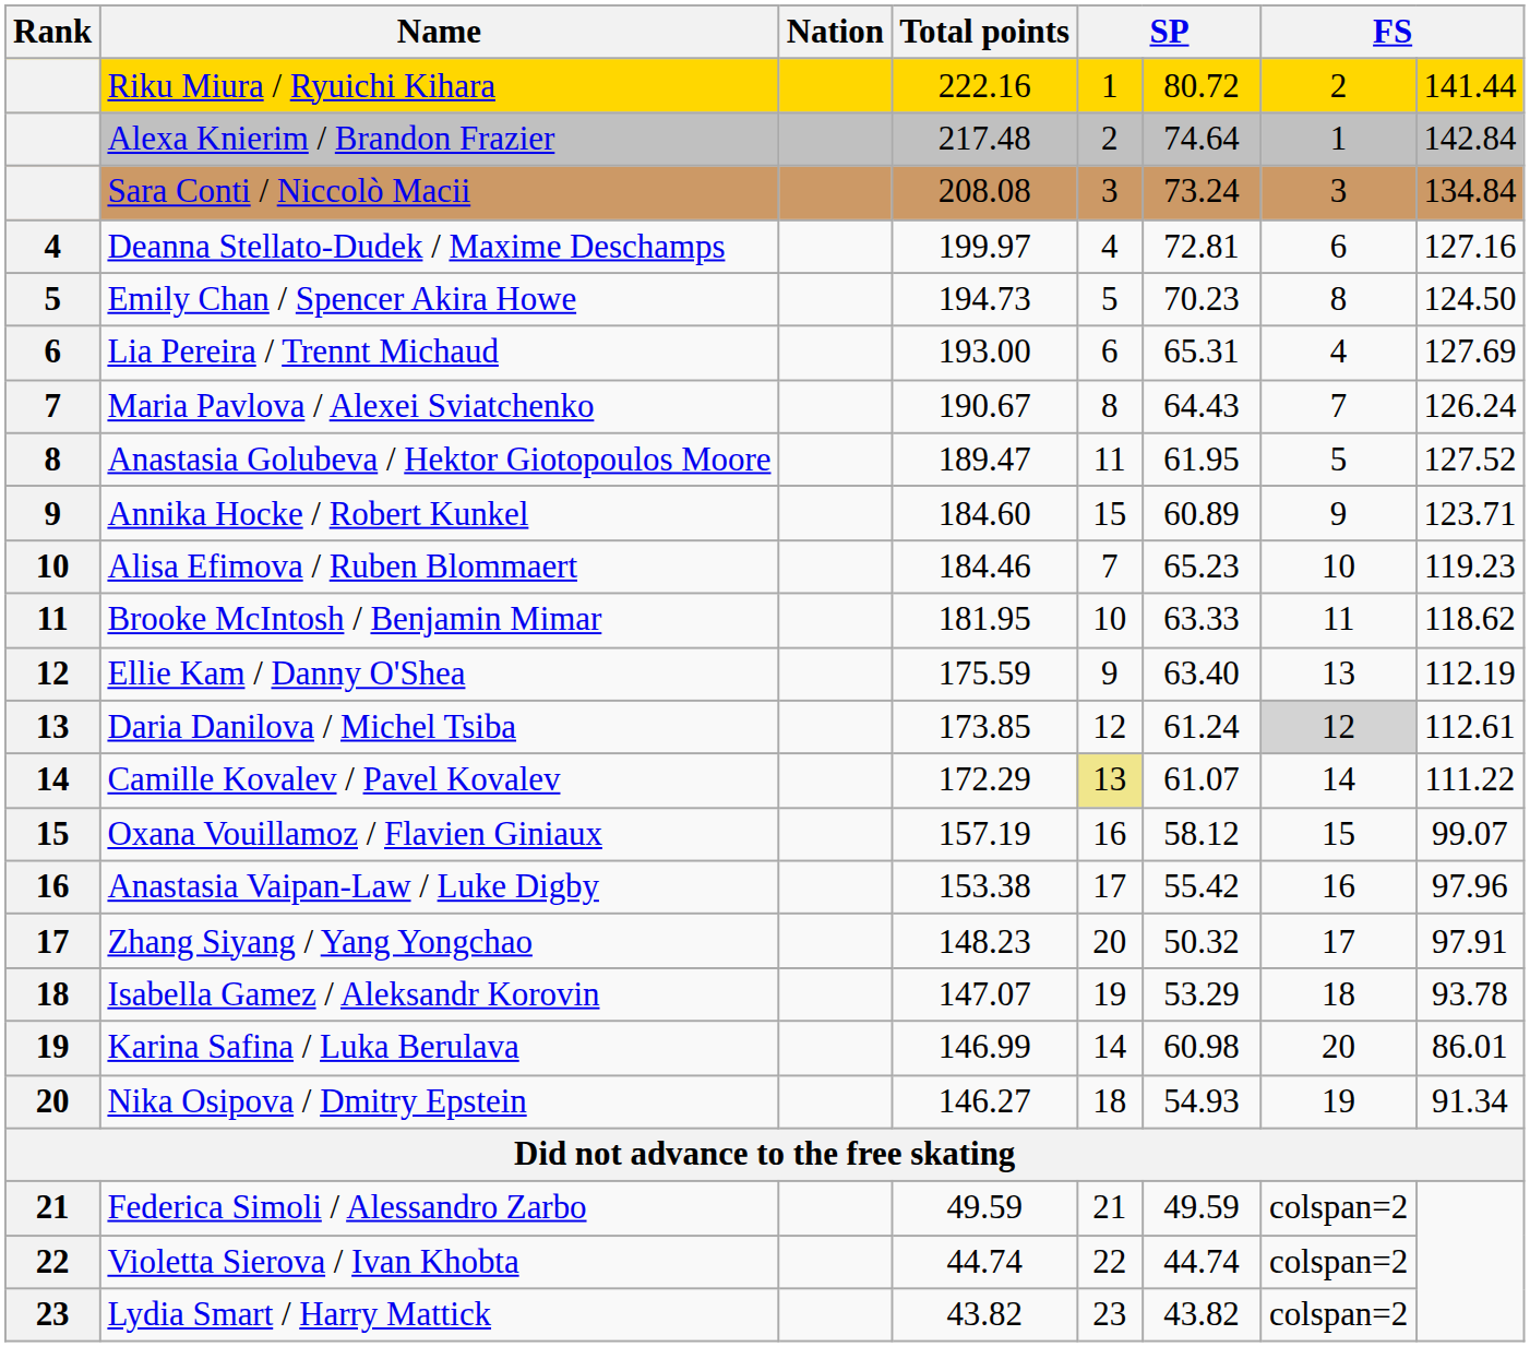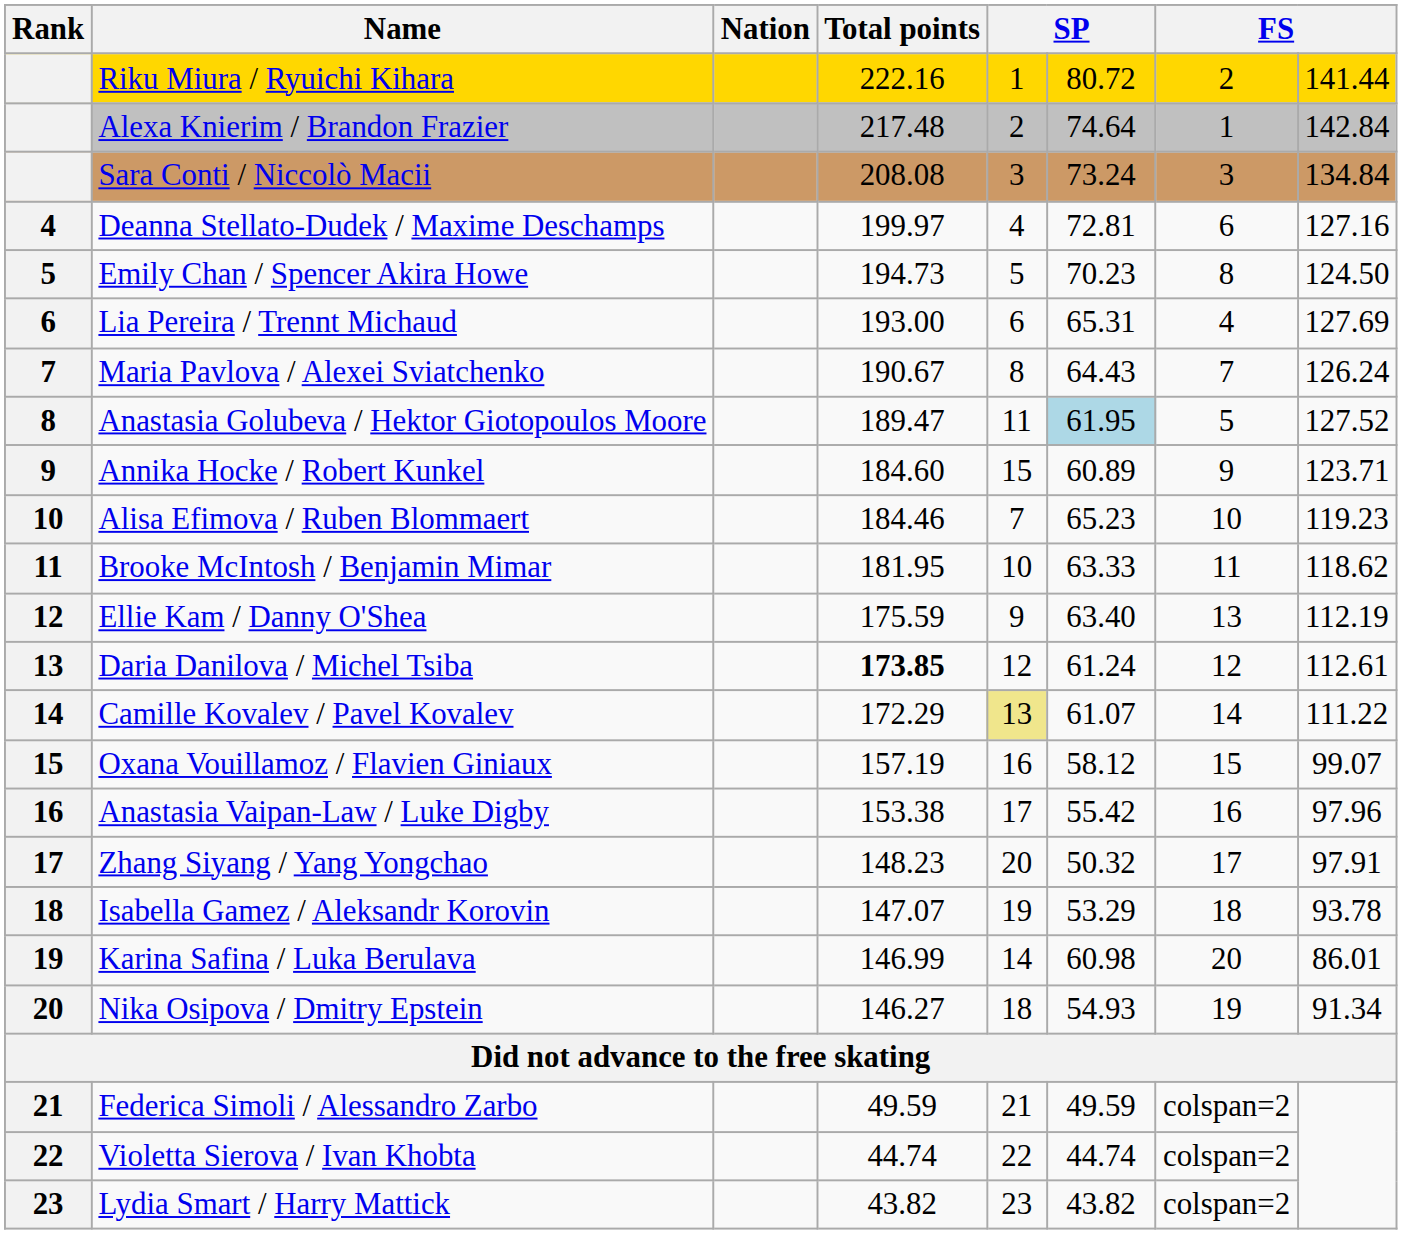Anastasia Golubeva / Hektor Giotopoulos Moore | column 6: no background -> lightblue background
Daria Danilova / Michel Tsiba | Total points: normal -> bold
Daria Danilova / Michel Tsiba | column 7: lightgrey background -> no background
